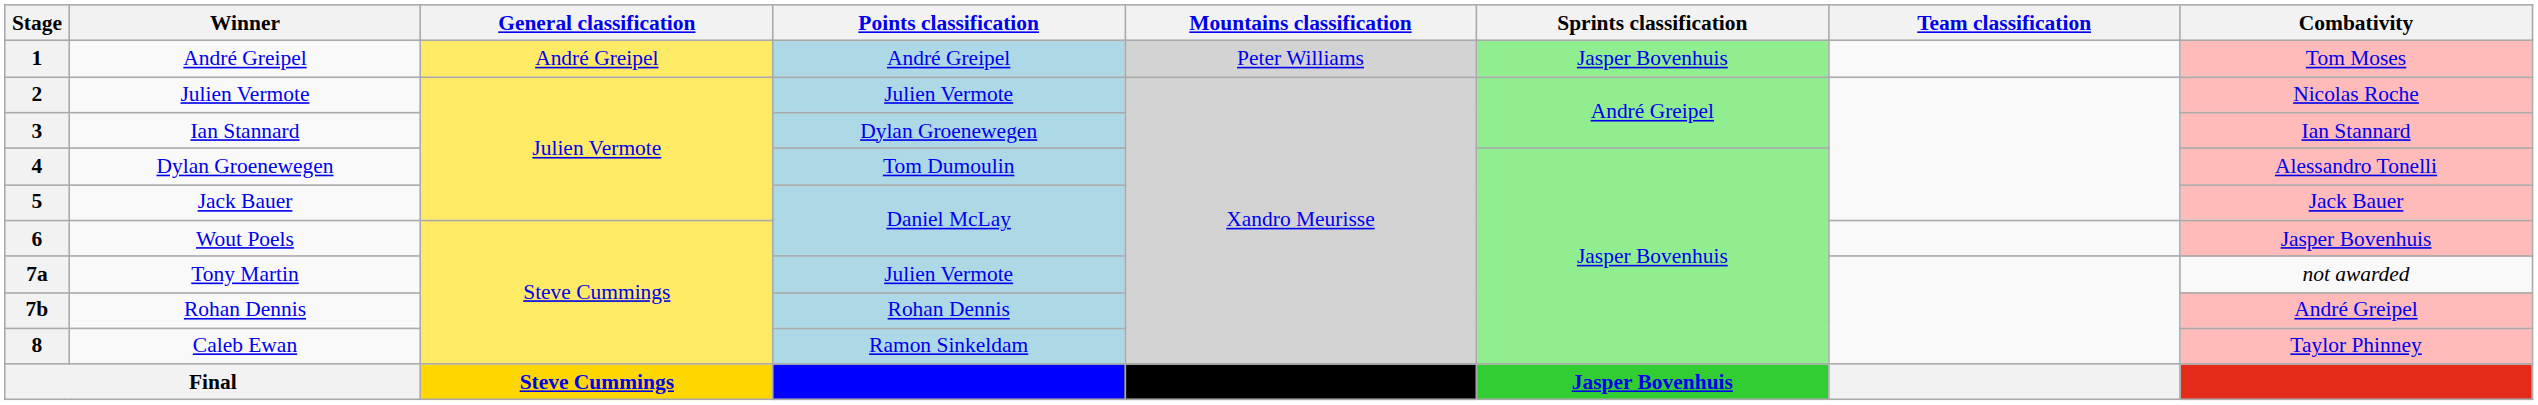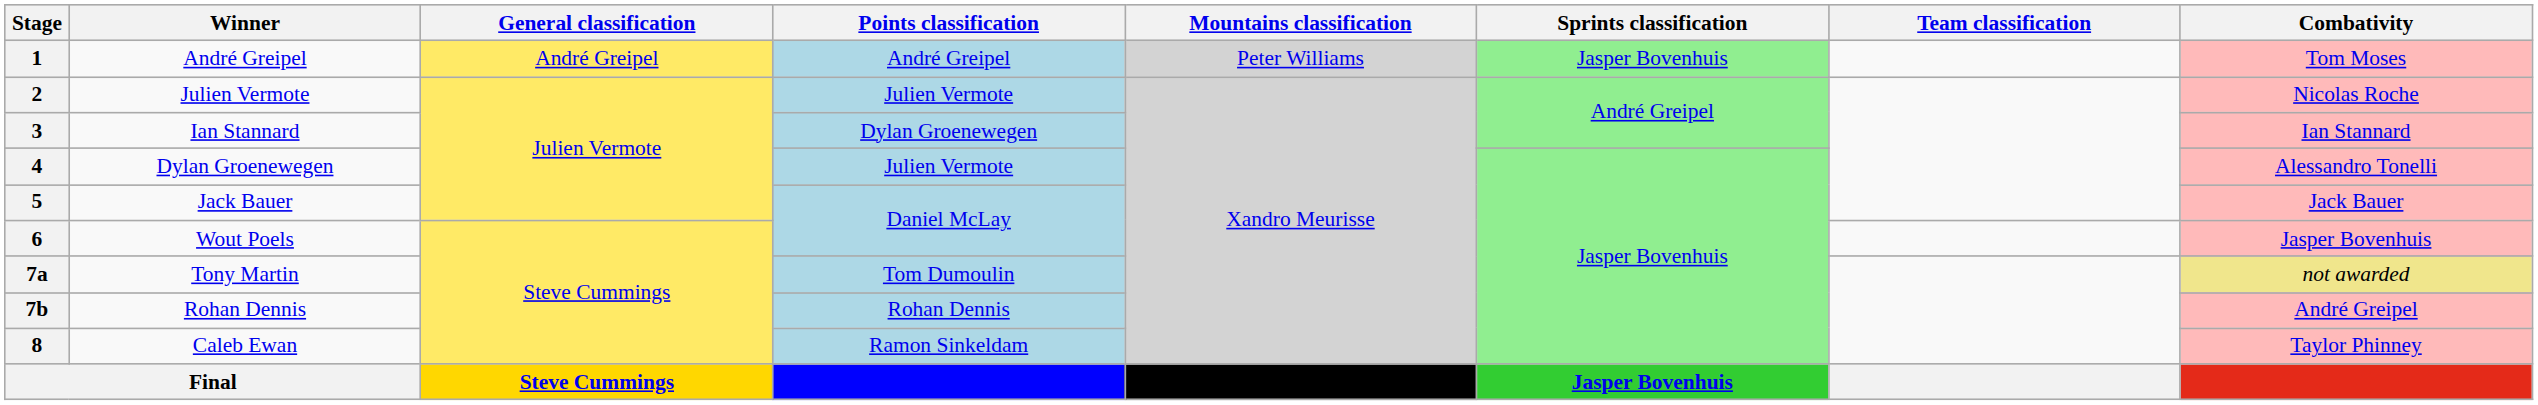4 | Points classification: Tom Dumoulin -> Julien Vermote
7a | Points classification: Julien Vermote -> Tom Dumoulin
7a | Combativity: no background -> khaki background
